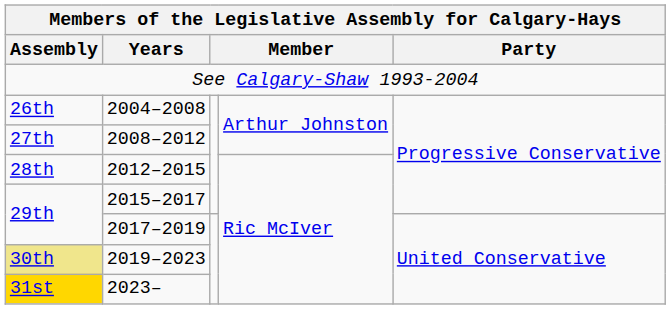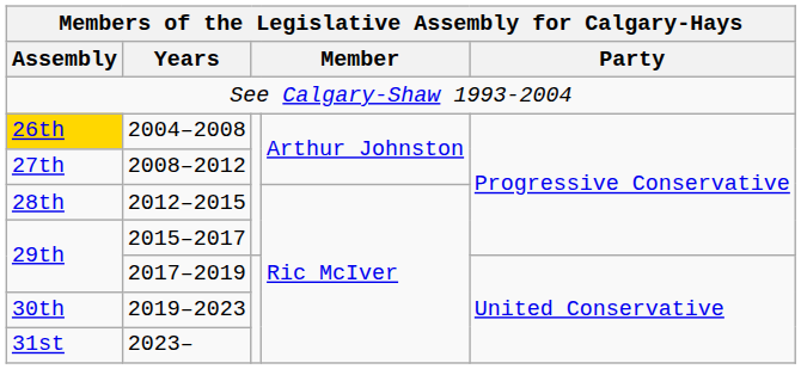2004–2008 | Assembly: no background -> gold background
2019–2023 | Assembly: khaki background -> no background
2023– | Assembly: gold background -> no background
